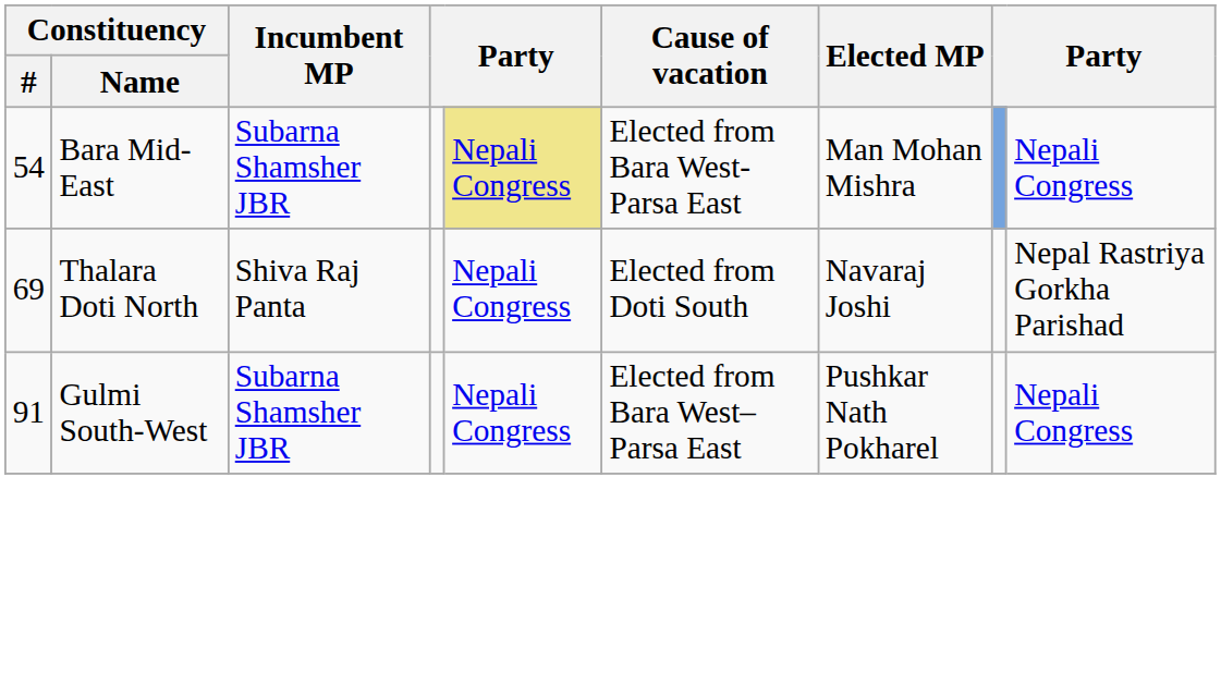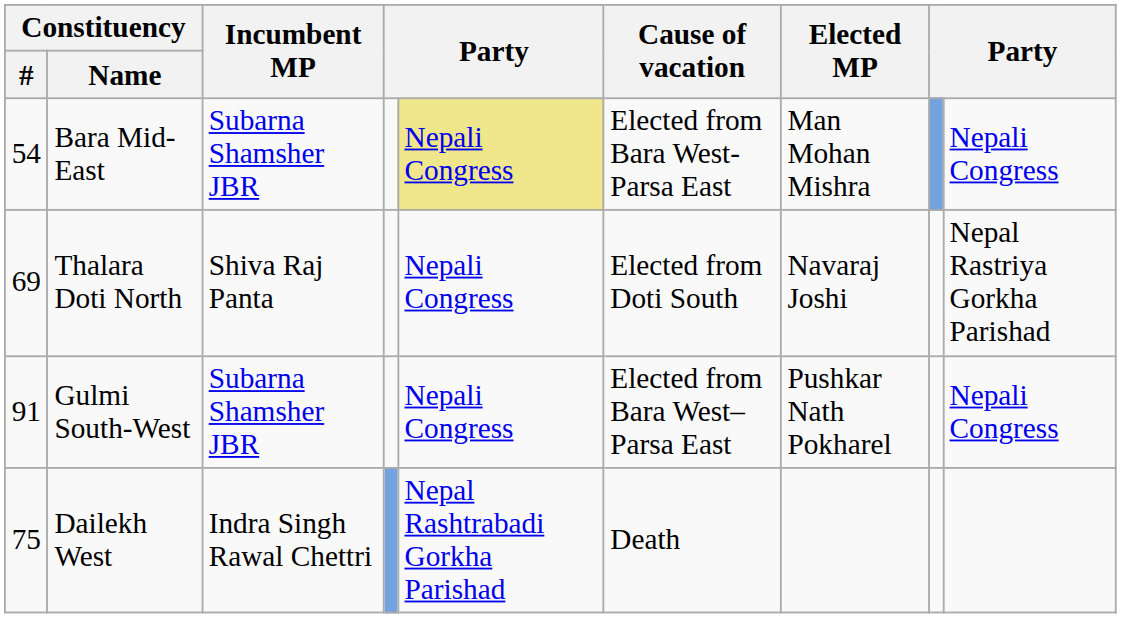+ row: 75 | Dailekh West | Indra Singh Rawal Chettri | Nepal Rashtrabadi Gorkha Parishad | Death
